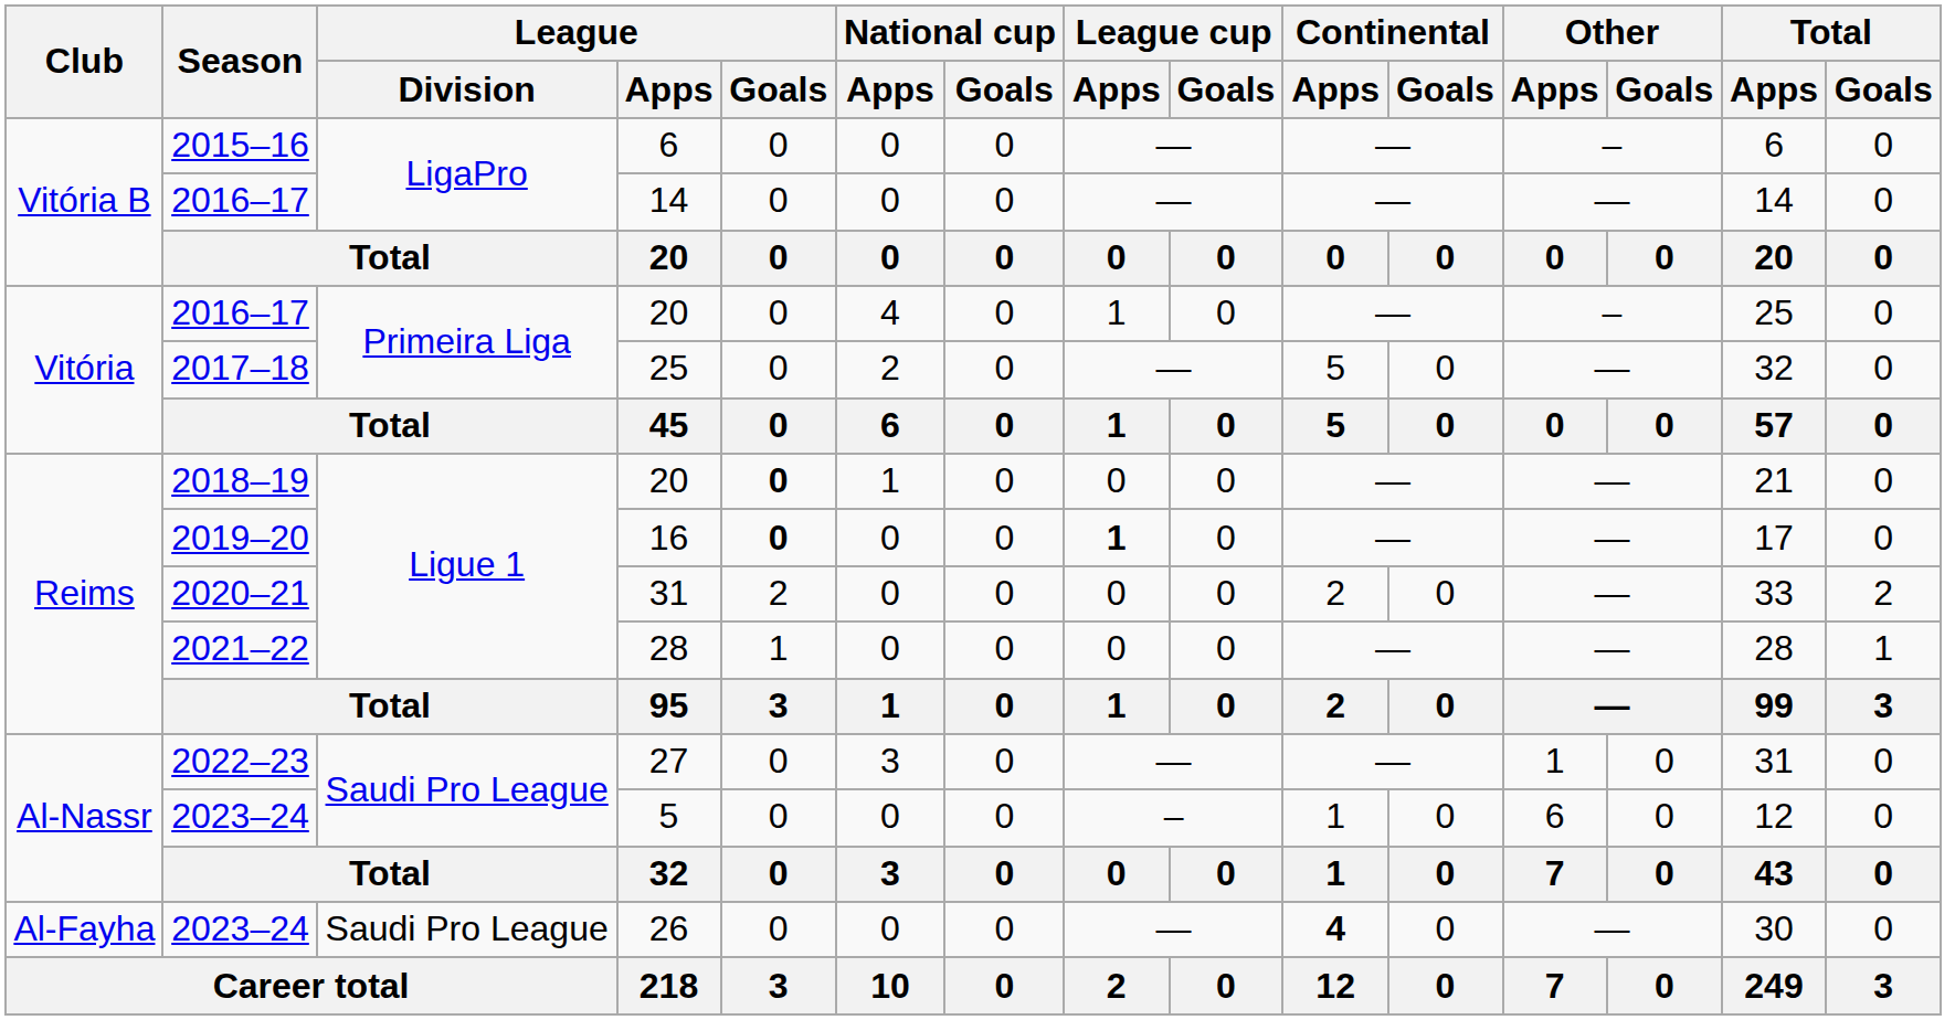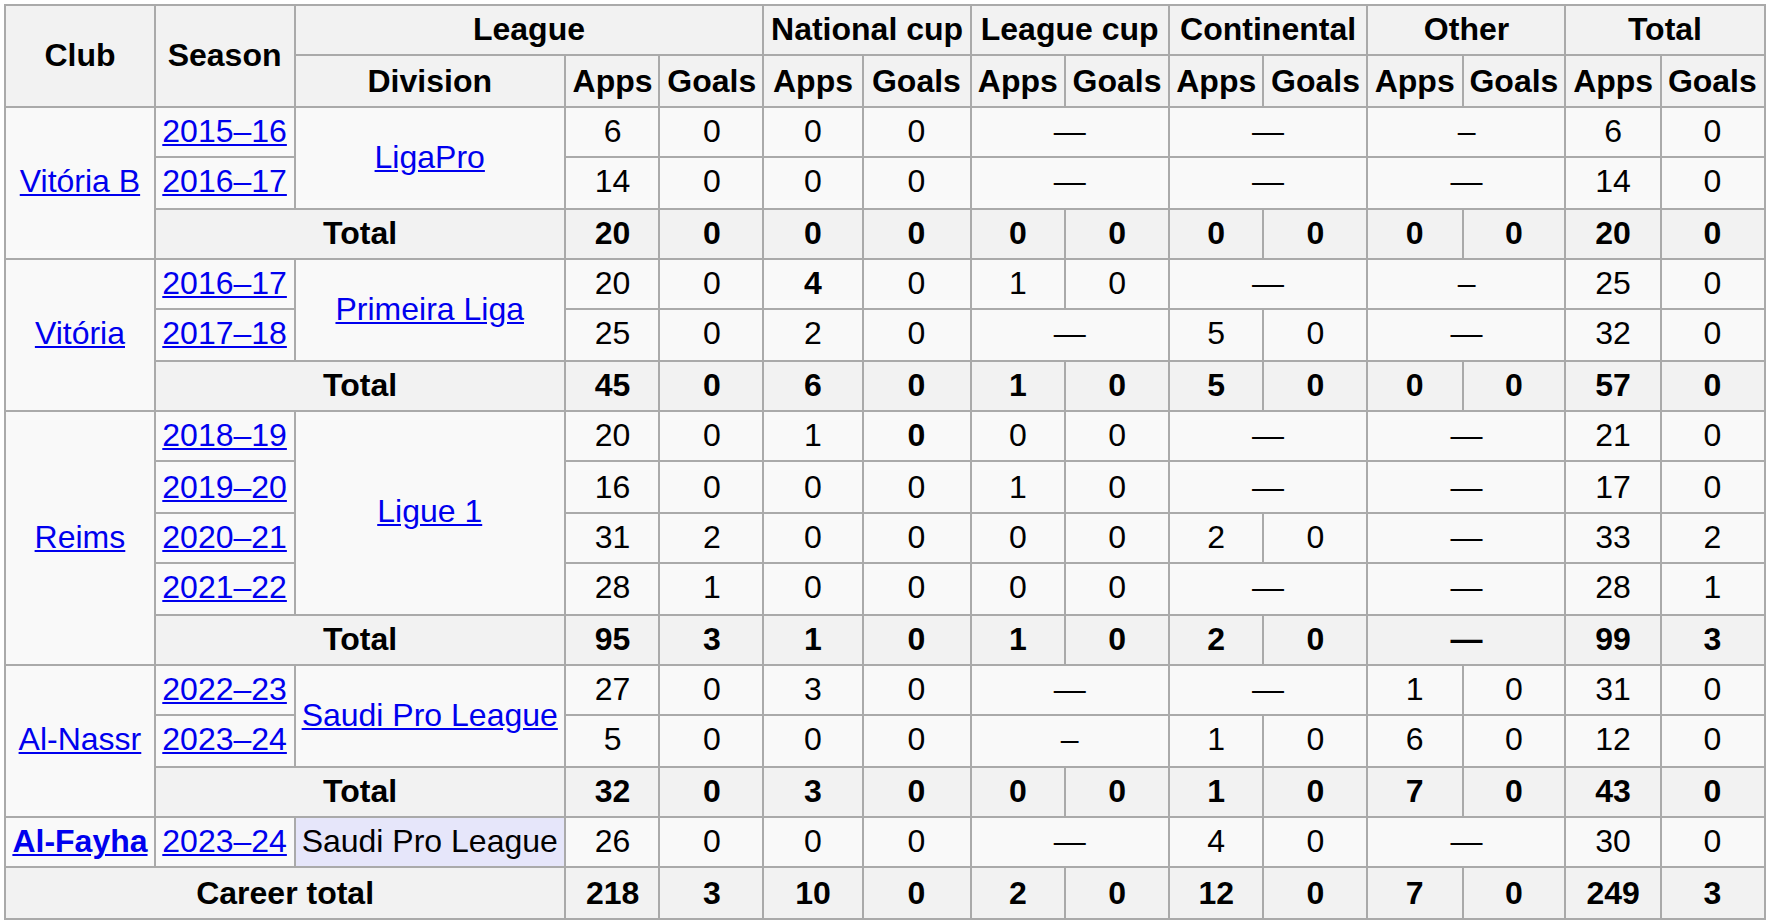2016–17 / 20 | National cup / Apps: normal -> bold
2018–19 / 20 | League / Goals: bold -> normal
2018–19 / 20 | National cup / Goals: normal -> bold
16 | League / Goals: bold -> normal
16 | League cup / Apps: bold -> normal
26 | Club: normal -> bold
26 | League / Division: no background -> lavender background
26 | Continental / Apps: bold -> normal
